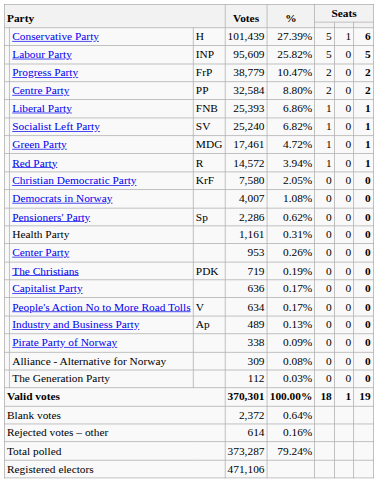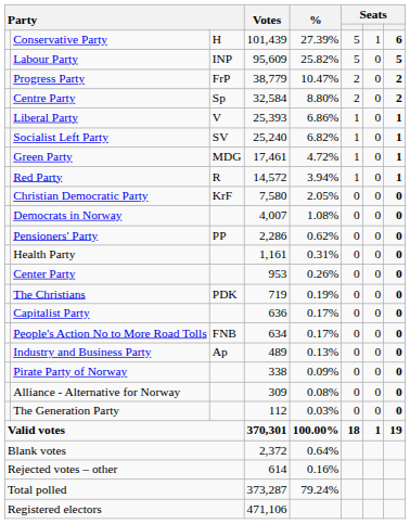Centre Party | column 3: PP -> Sp
Liberal Party | column 3: FNB -> V
Pensioners' Party | column 3: Sp -> PP
People's Action No to More Road Tolls | column 3: V -> FNB
